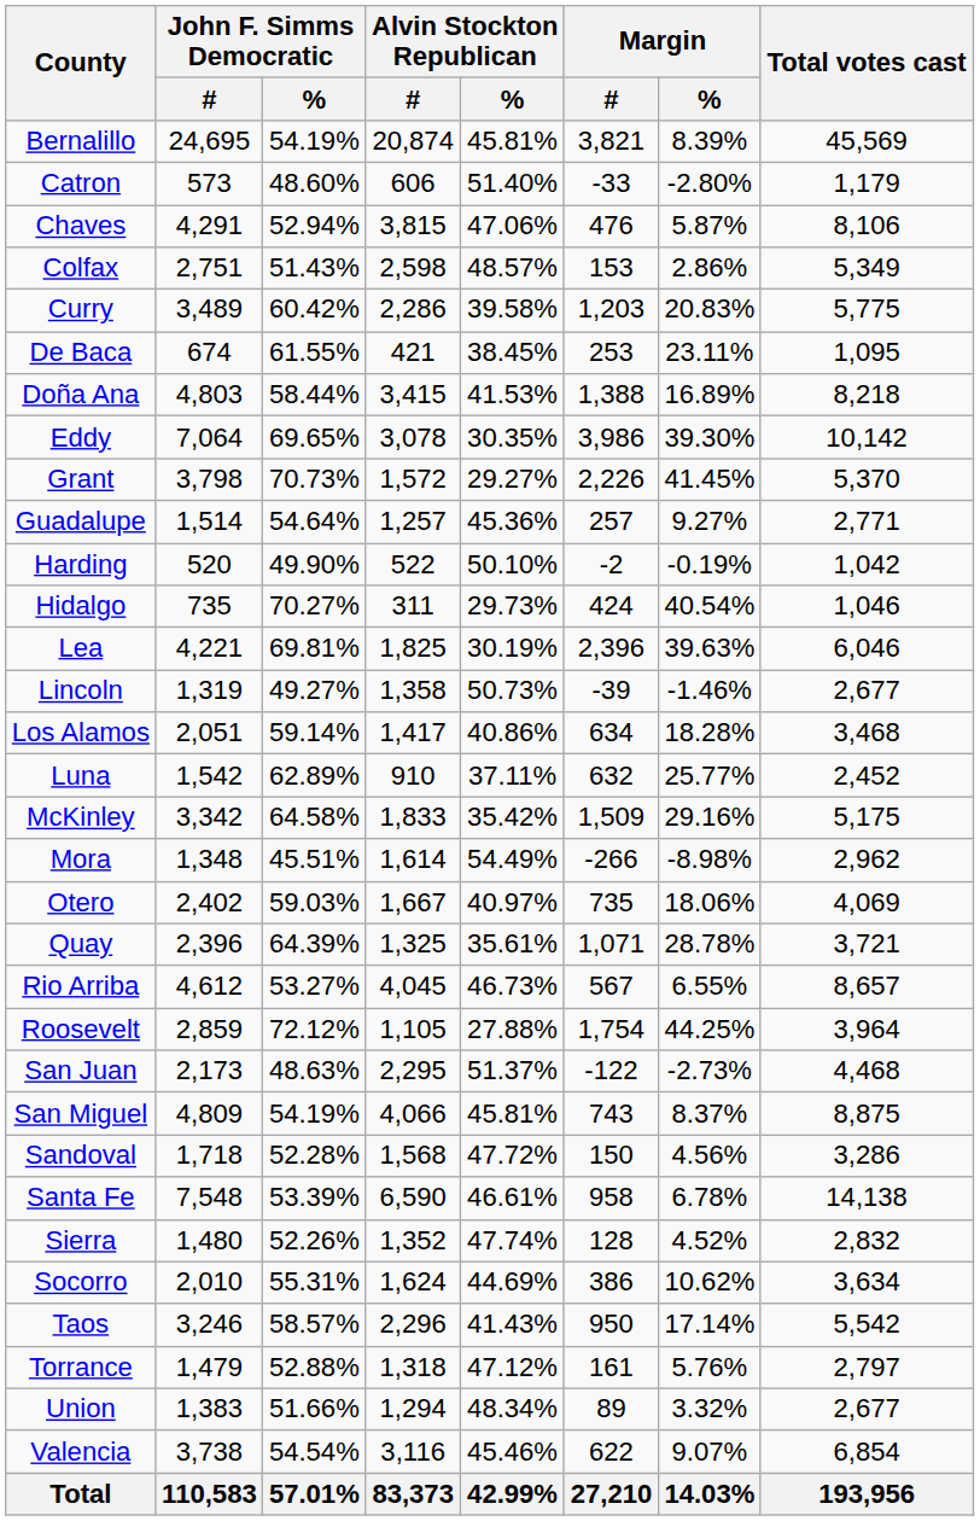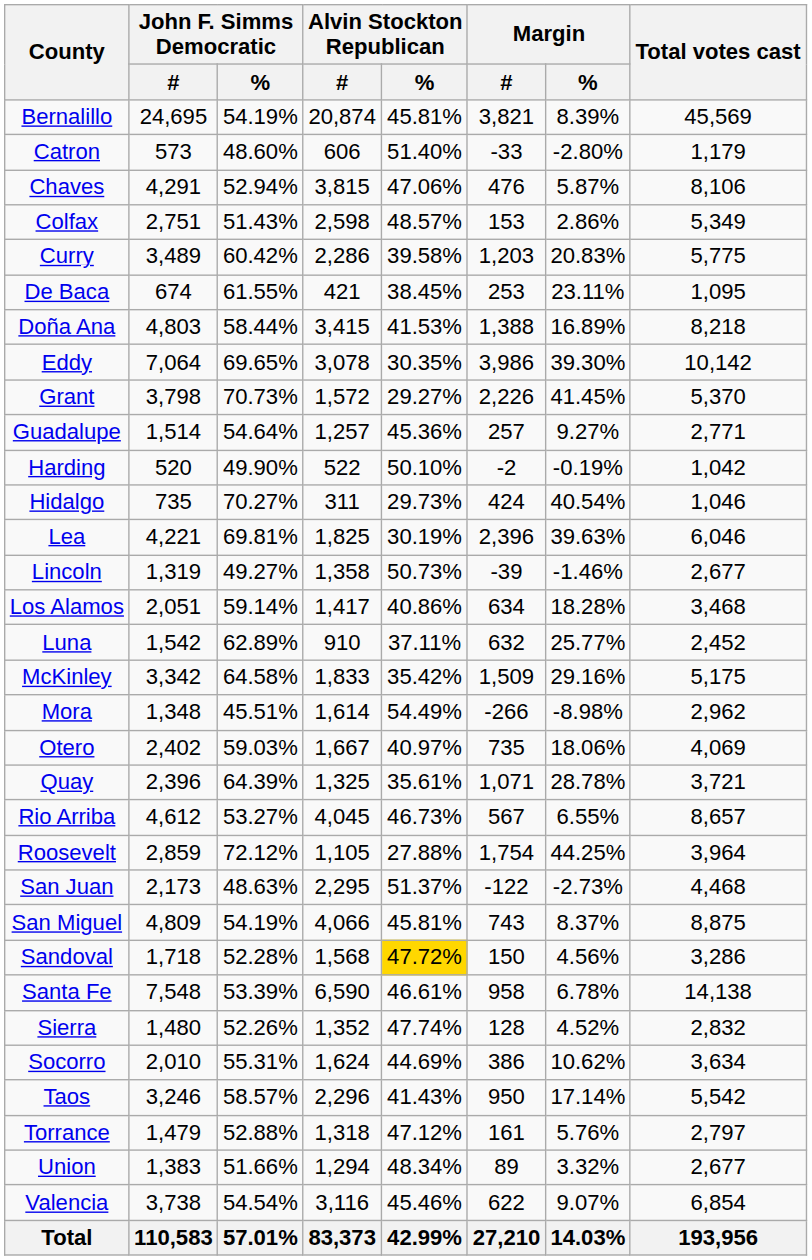Sandoval | Alvin Stockton Republican / %: no background -> gold background
